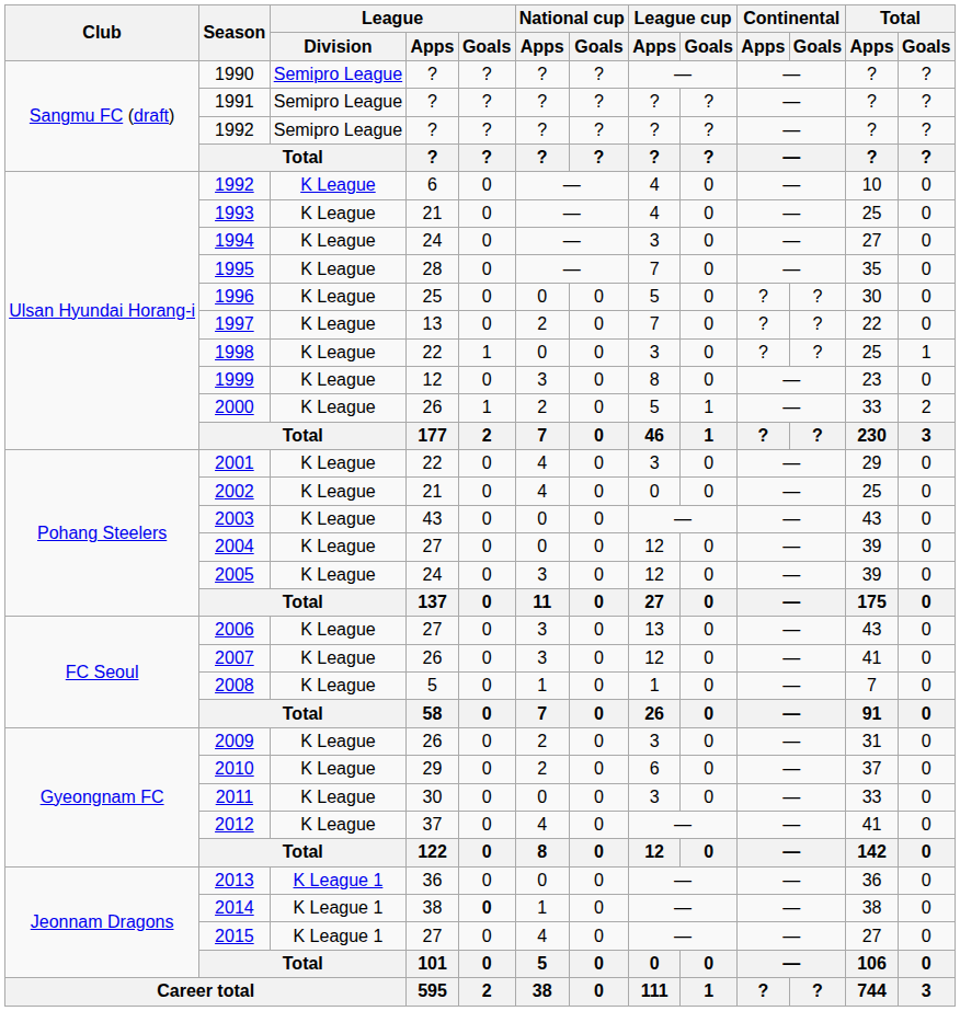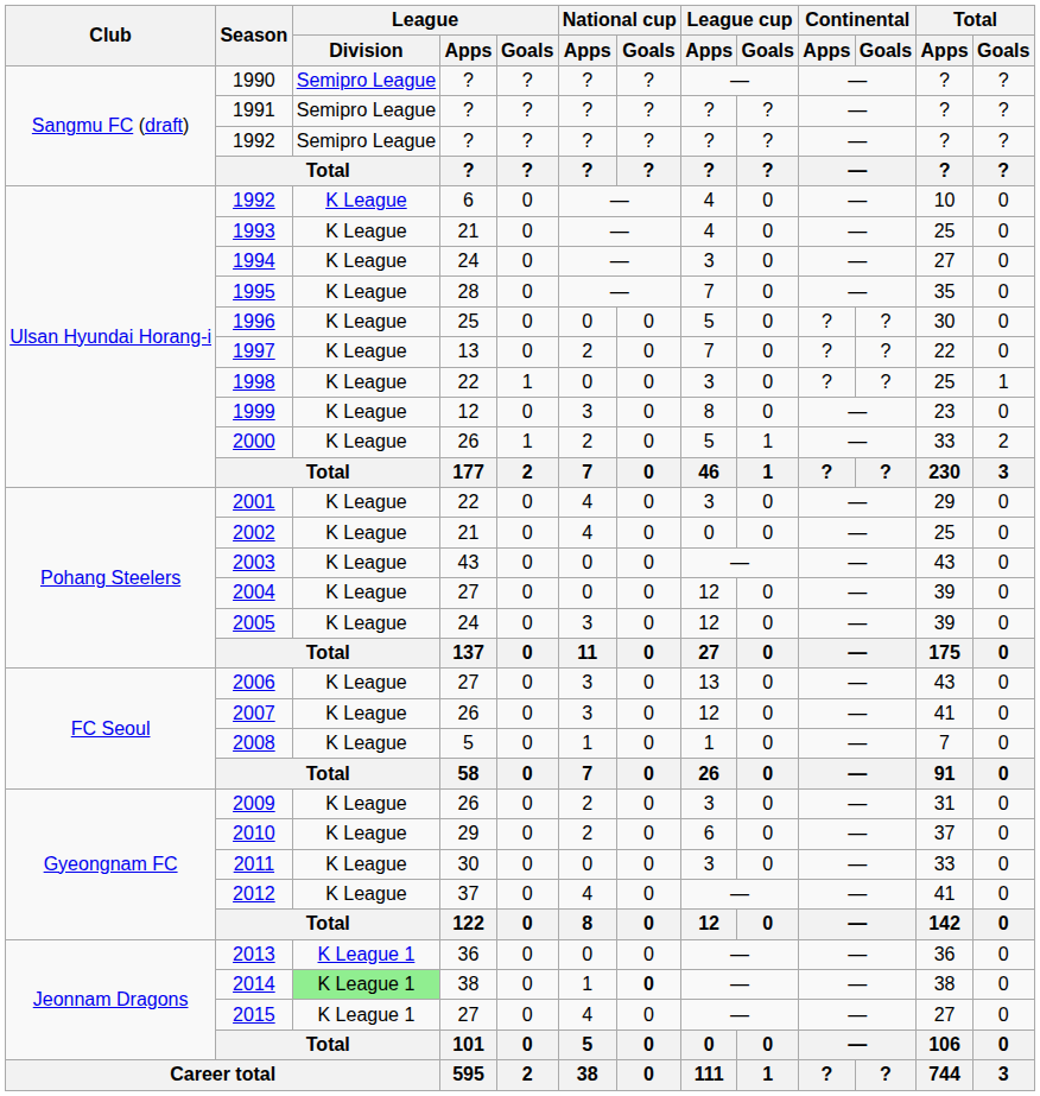2014 | League / Division: no background -> lightgreen background
2014 | League / Goals: bold -> normal
2014 | National cup / Goals: normal -> bold
